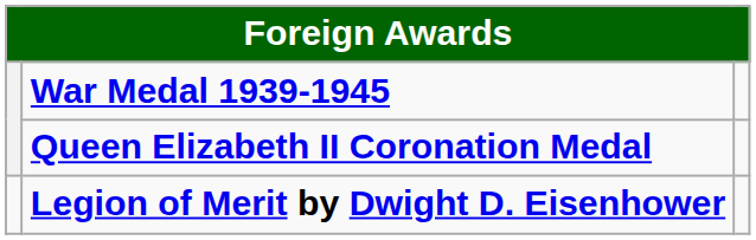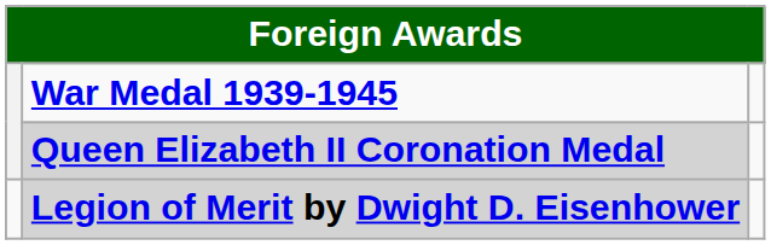Queen Elizabeth II Coronation Medal | War Medal 1939-1945: no background -> lightgrey background
Legion of Merit by Dwight D. Eisenhower | War Medal 1939-1945: no background -> lightgrey background
